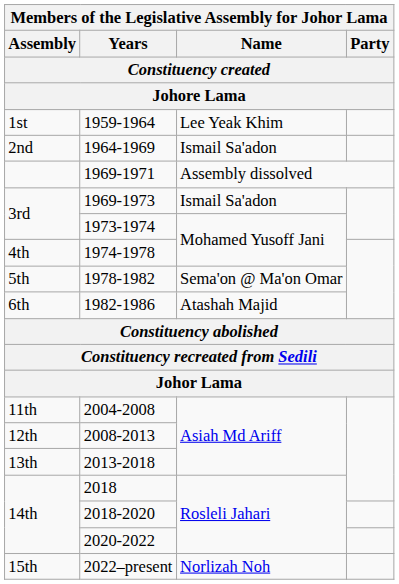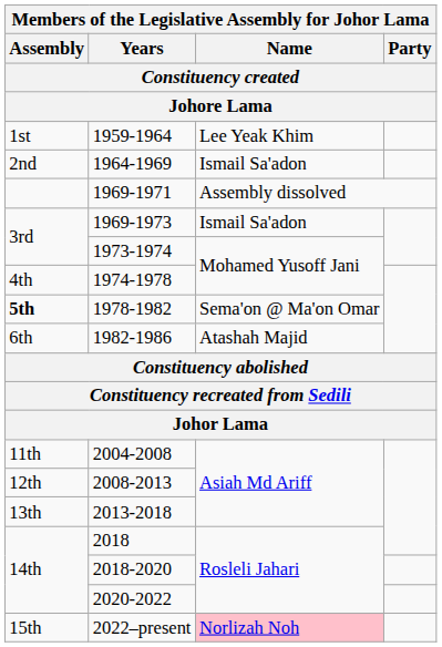1978-1982 | Assembly: normal -> bold
2022–present | Name: no background -> pink background
